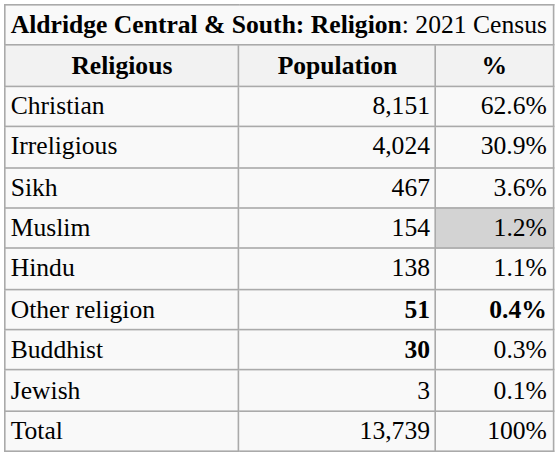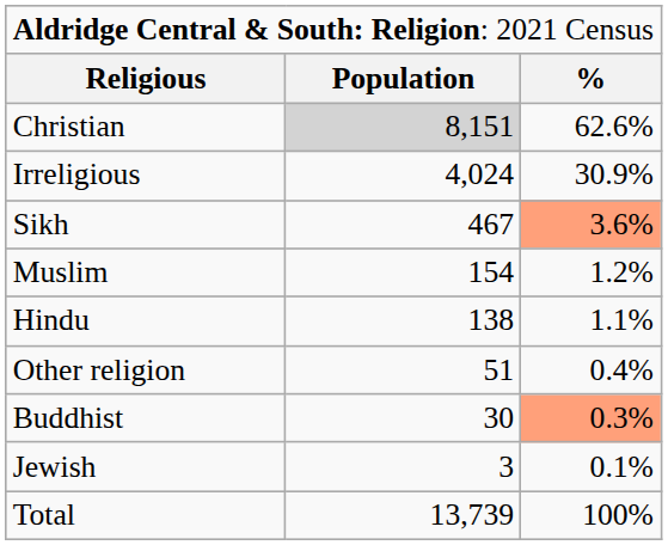Christian | column 2: no background -> lightgrey background
Sikh | column 3: no background -> lightsalmon background
Muslim | column 3: lightgrey background -> no background
Other religion | column 2: bold -> normal
Other religion | column 3: bold -> normal
Buddhist | column 2: bold -> normal
Buddhist | column 3: no background -> lightsalmon background
